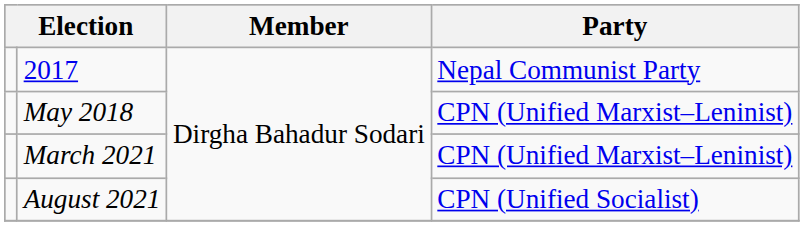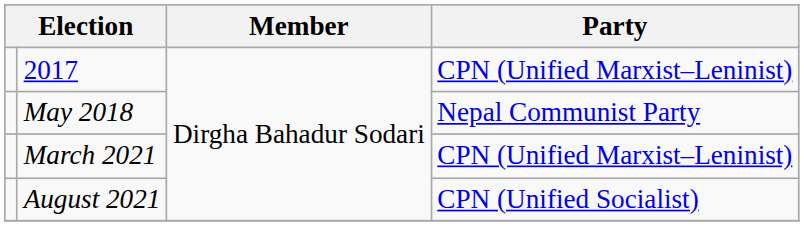2017 | Party: Nepal Communist Party -> CPN (Unified Marxist–Leninist)
May 2018 | Party: CPN (Unified Marxist–Leninist) -> Nepal Communist Party
